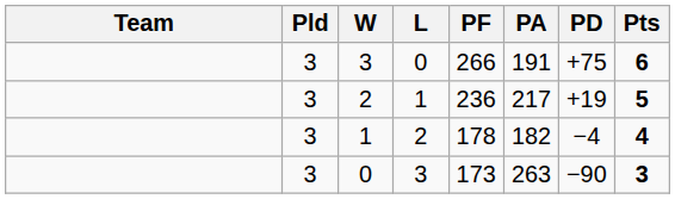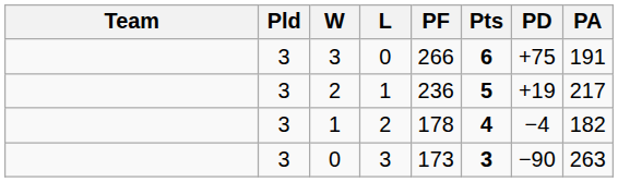columns swapped: PA <-> Pts
